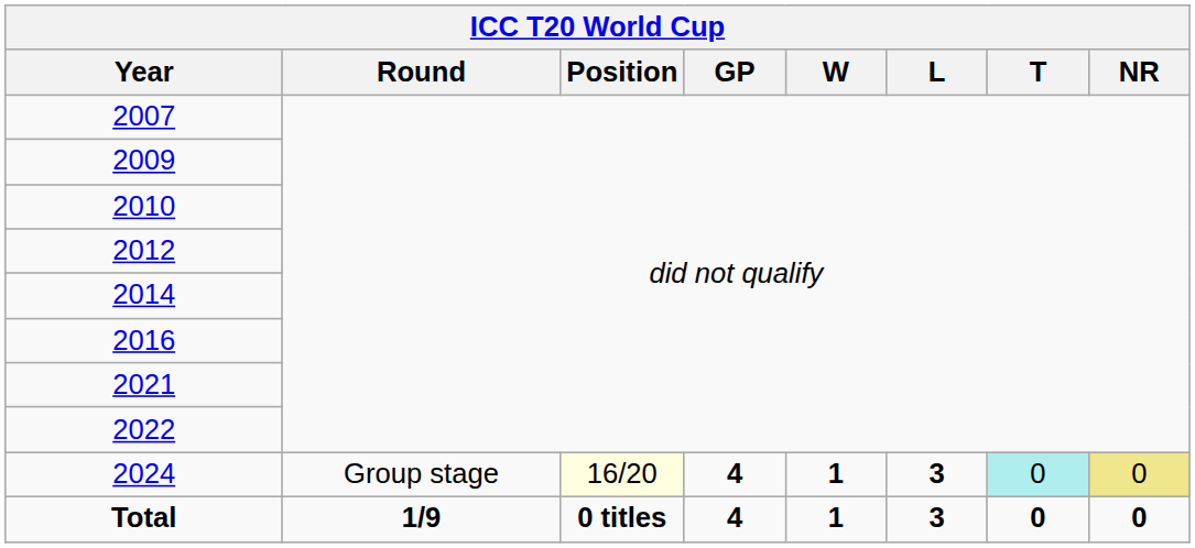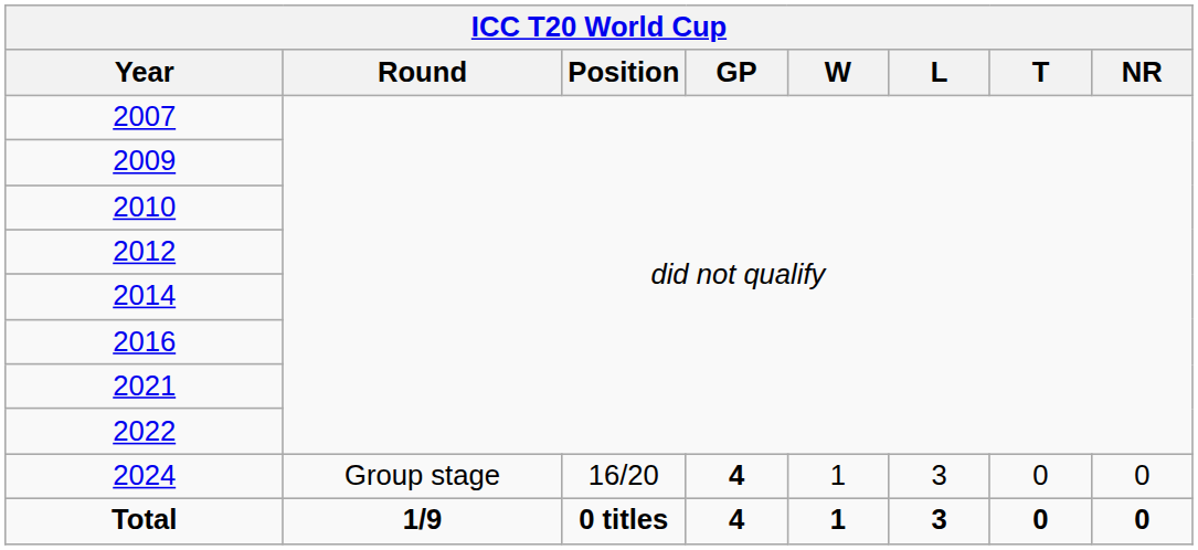2024 | Position: lightyellow background -> no background
2024 | W: bold -> normal
2024 | L: bold -> normal
2024 | T: paleturquoise background -> no background
2024 | NR: khaki background -> no background
